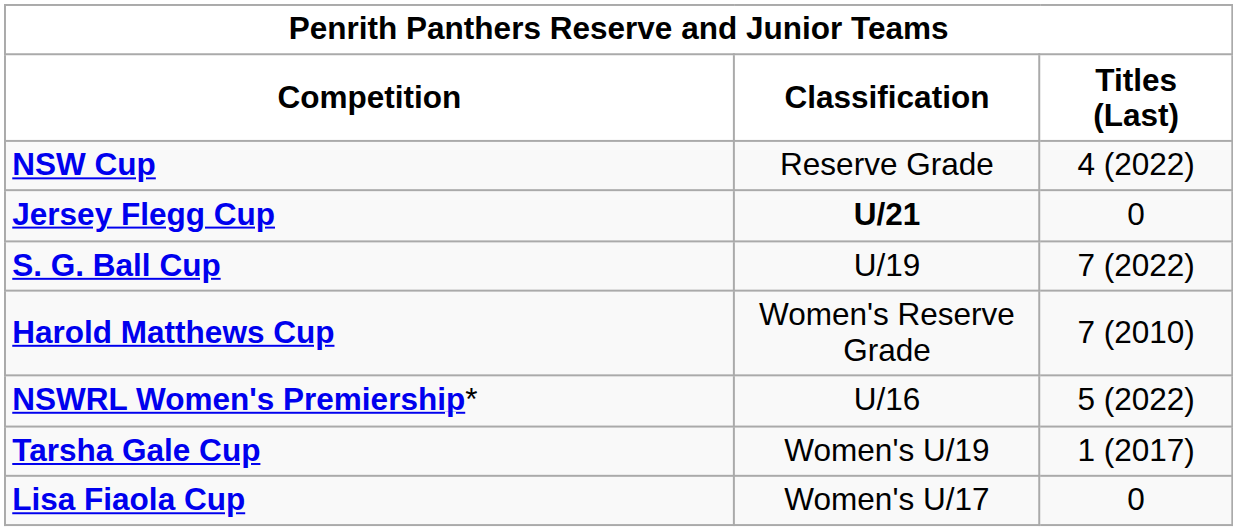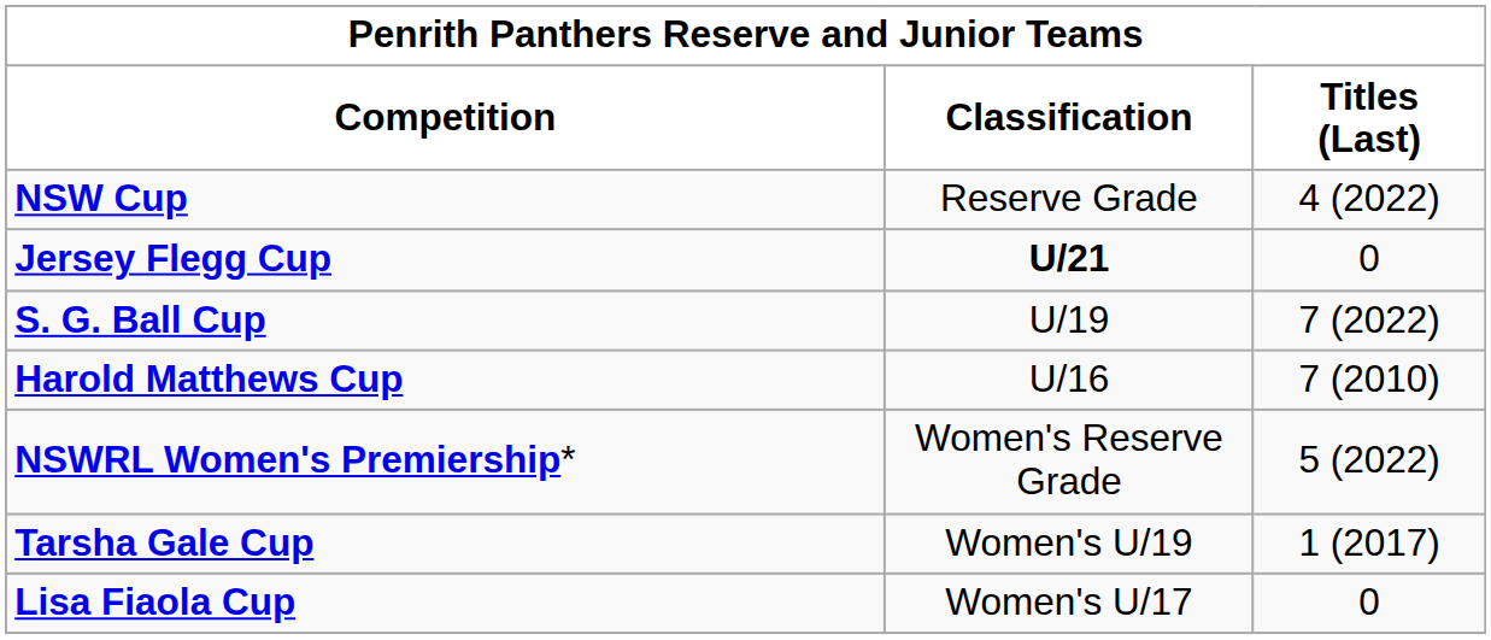Harold Matthews Cup | Classification: Women's Reserve Grade -> U/16
NSWRL Women's Premiership* | Classification: U/16 -> Women's Reserve Grade
